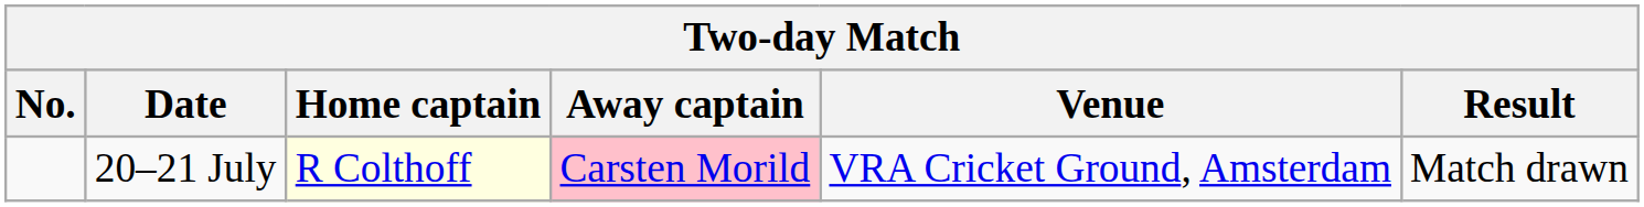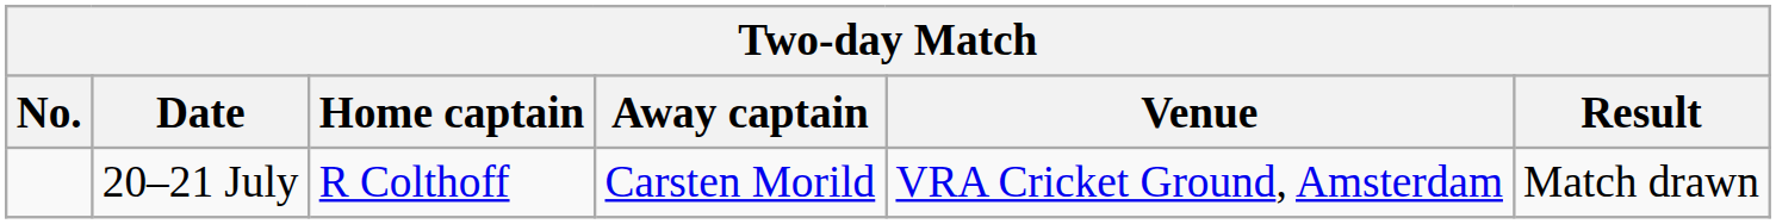20–21 July | Home captain: lightyellow background -> no background
20–21 July | Away captain: pink background -> no background
